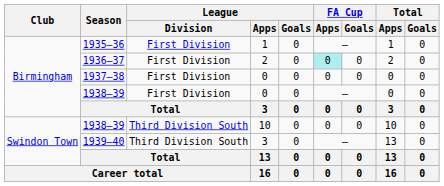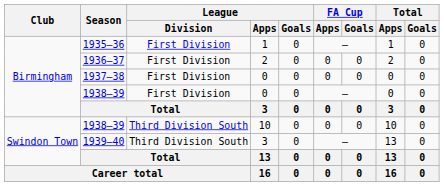1936–37 | FA Cup / Apps: paleturquoise background -> no background
